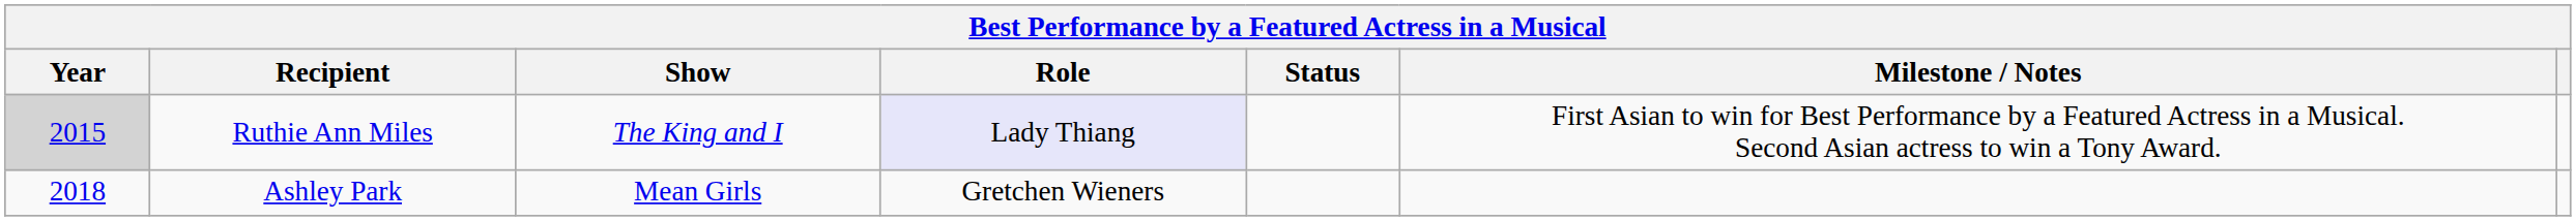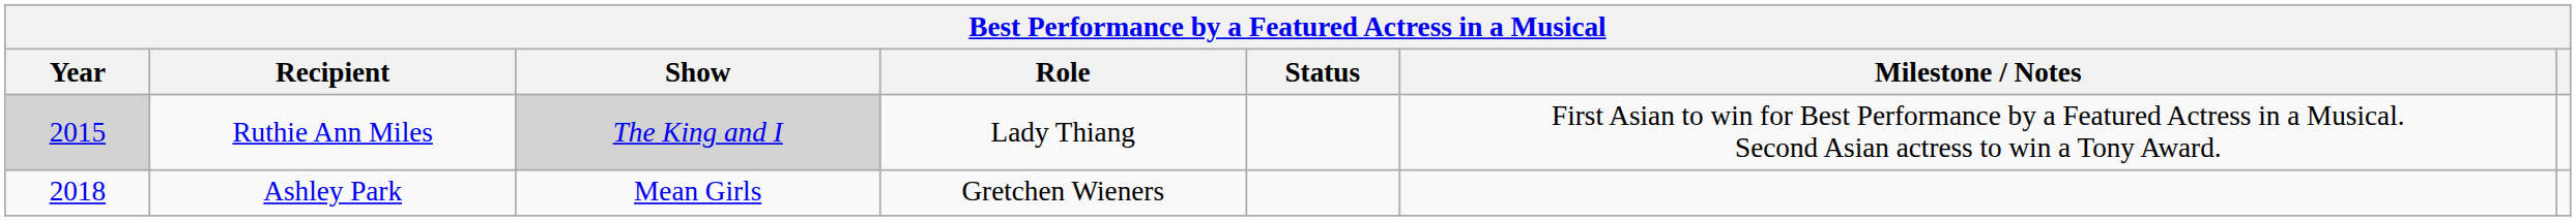Ruthie Ann Miles | Show: no background -> lightgrey background
Ruthie Ann Miles | Role: lavender background -> no background
